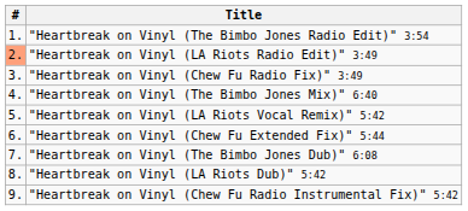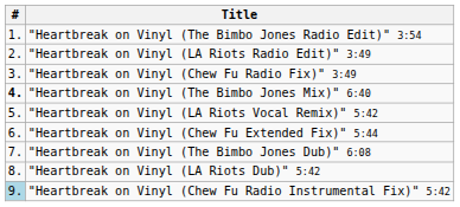"Heartbreak on Vinyl (LA Riots Radio Edit)" 3:49 | #: lightsalmon background -> no background
"Heartbreak on Vinyl (The Bimbo Jones Mix)" 6:40 | #: normal -> bold
"Heartbreak on Vinyl (Chew Fu Radio Instrumental Fix)" 5:42 | #: no background -> lightblue background
